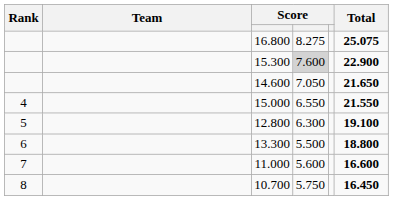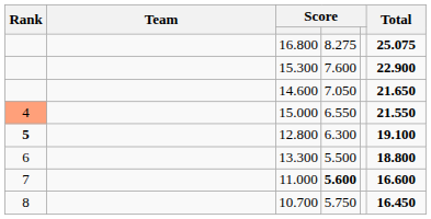15.300 | column 4: lightgrey background -> no background
15.000 | Rank: no background -> lightsalmon background
12.800 | Rank: normal -> bold
11.000 | column 4: normal -> bold
